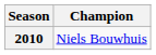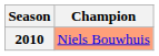2010 | Champion: no background -> lightsalmon background
